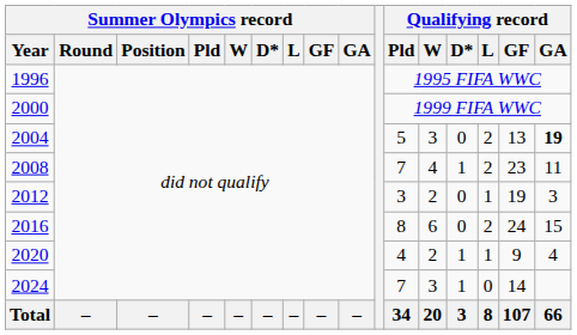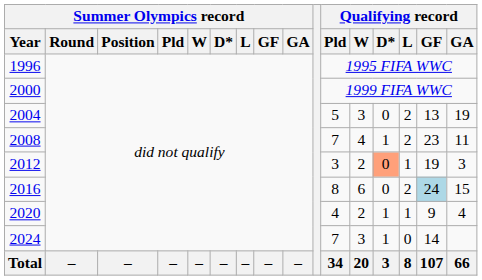2004 | Qualifying record / GA: bold -> normal
2012 | Qualifying record / D*: no background -> lightsalmon background
2016 | Qualifying record / GF: no background -> lightblue background
